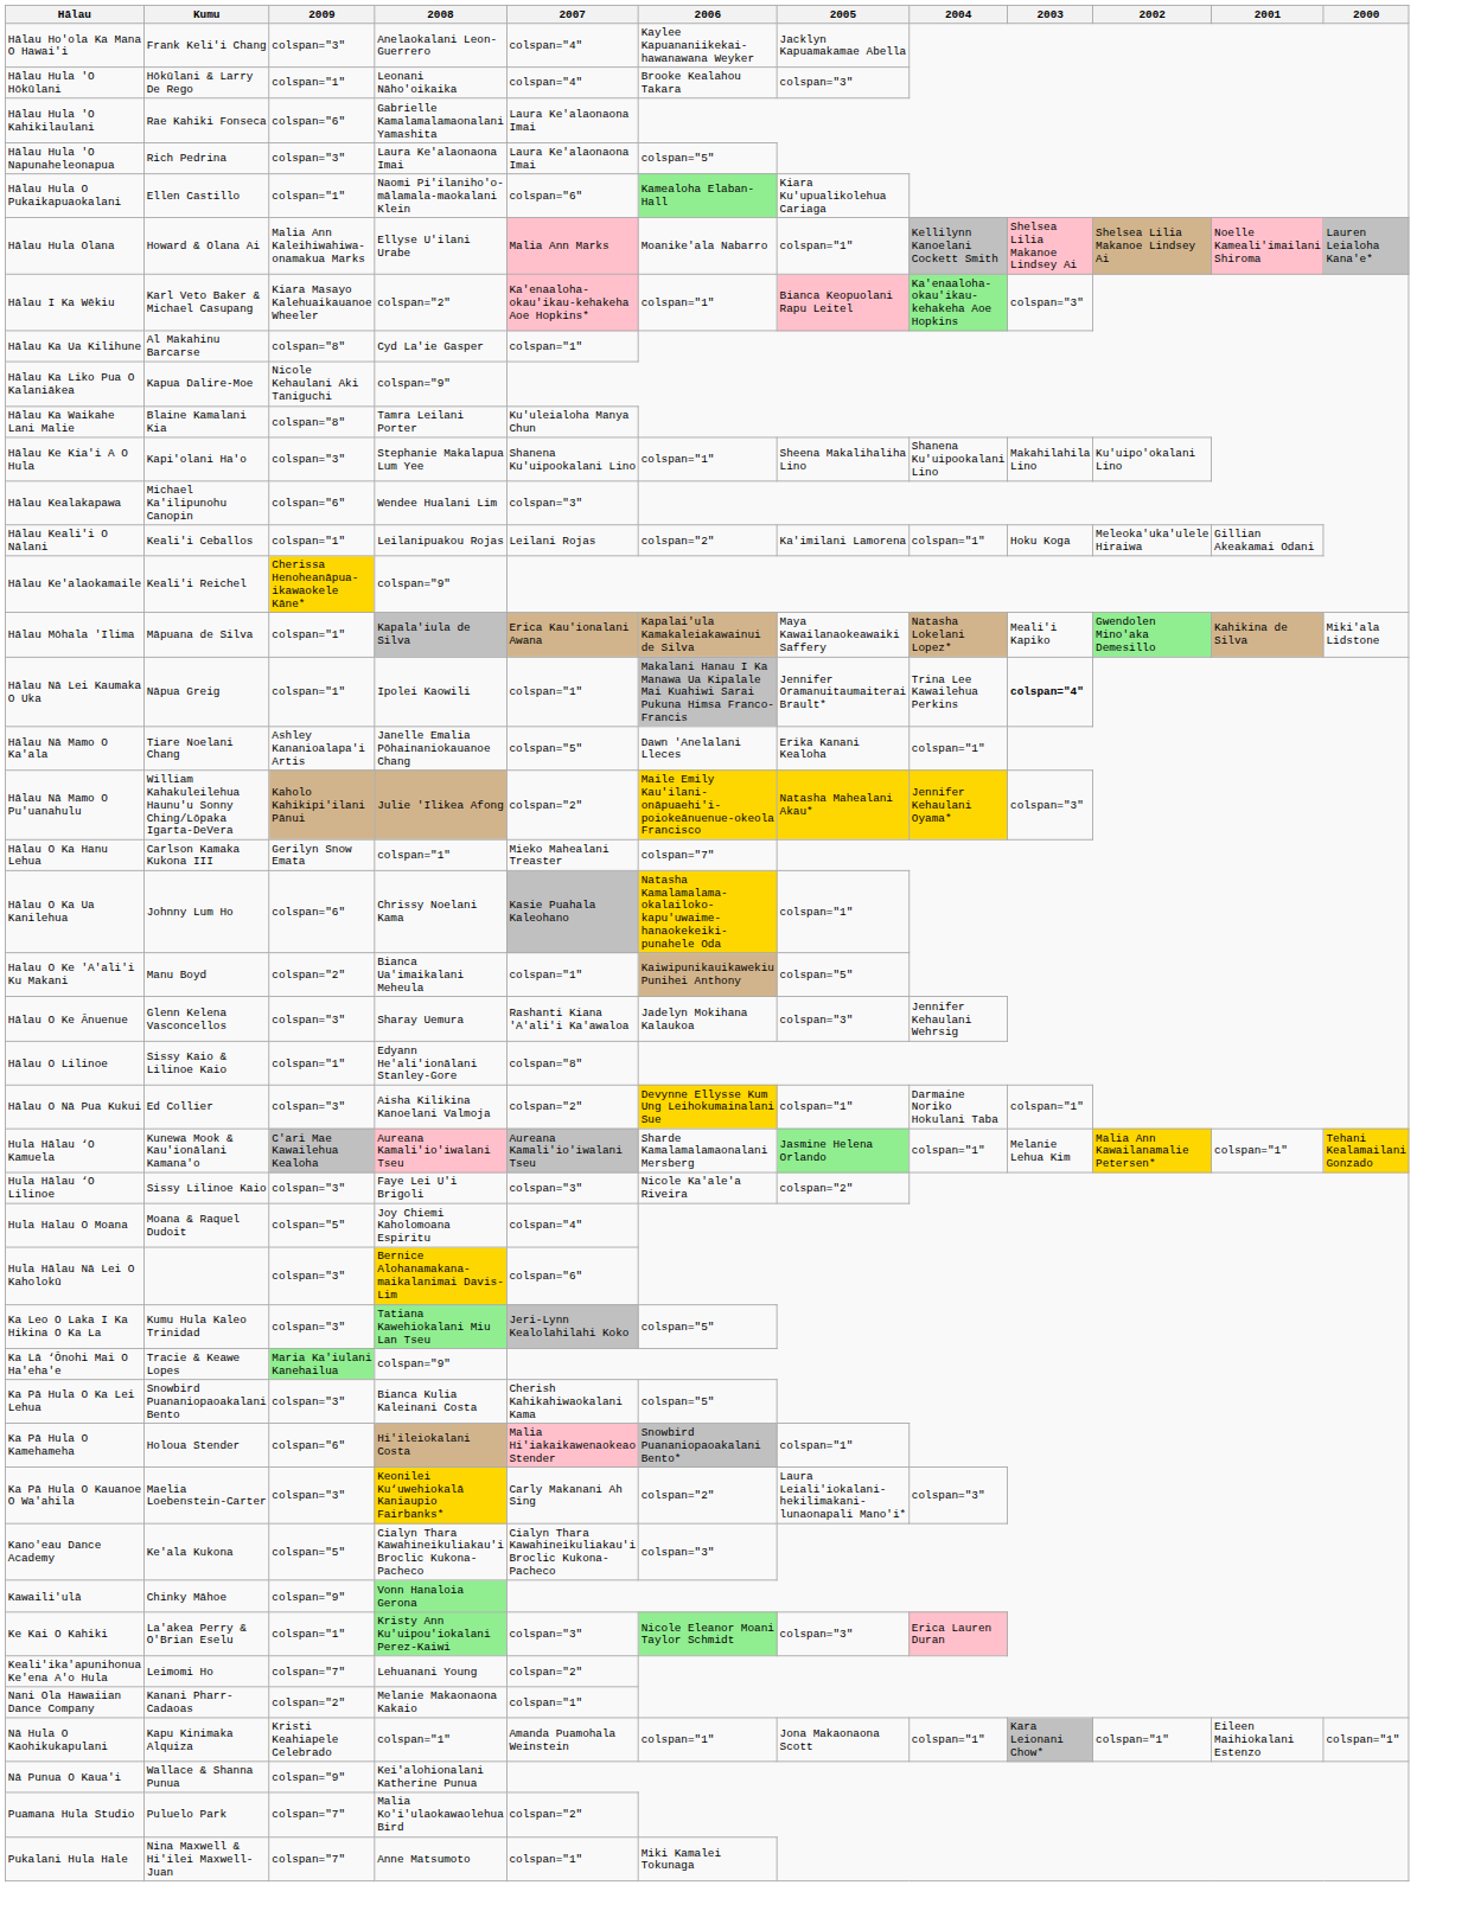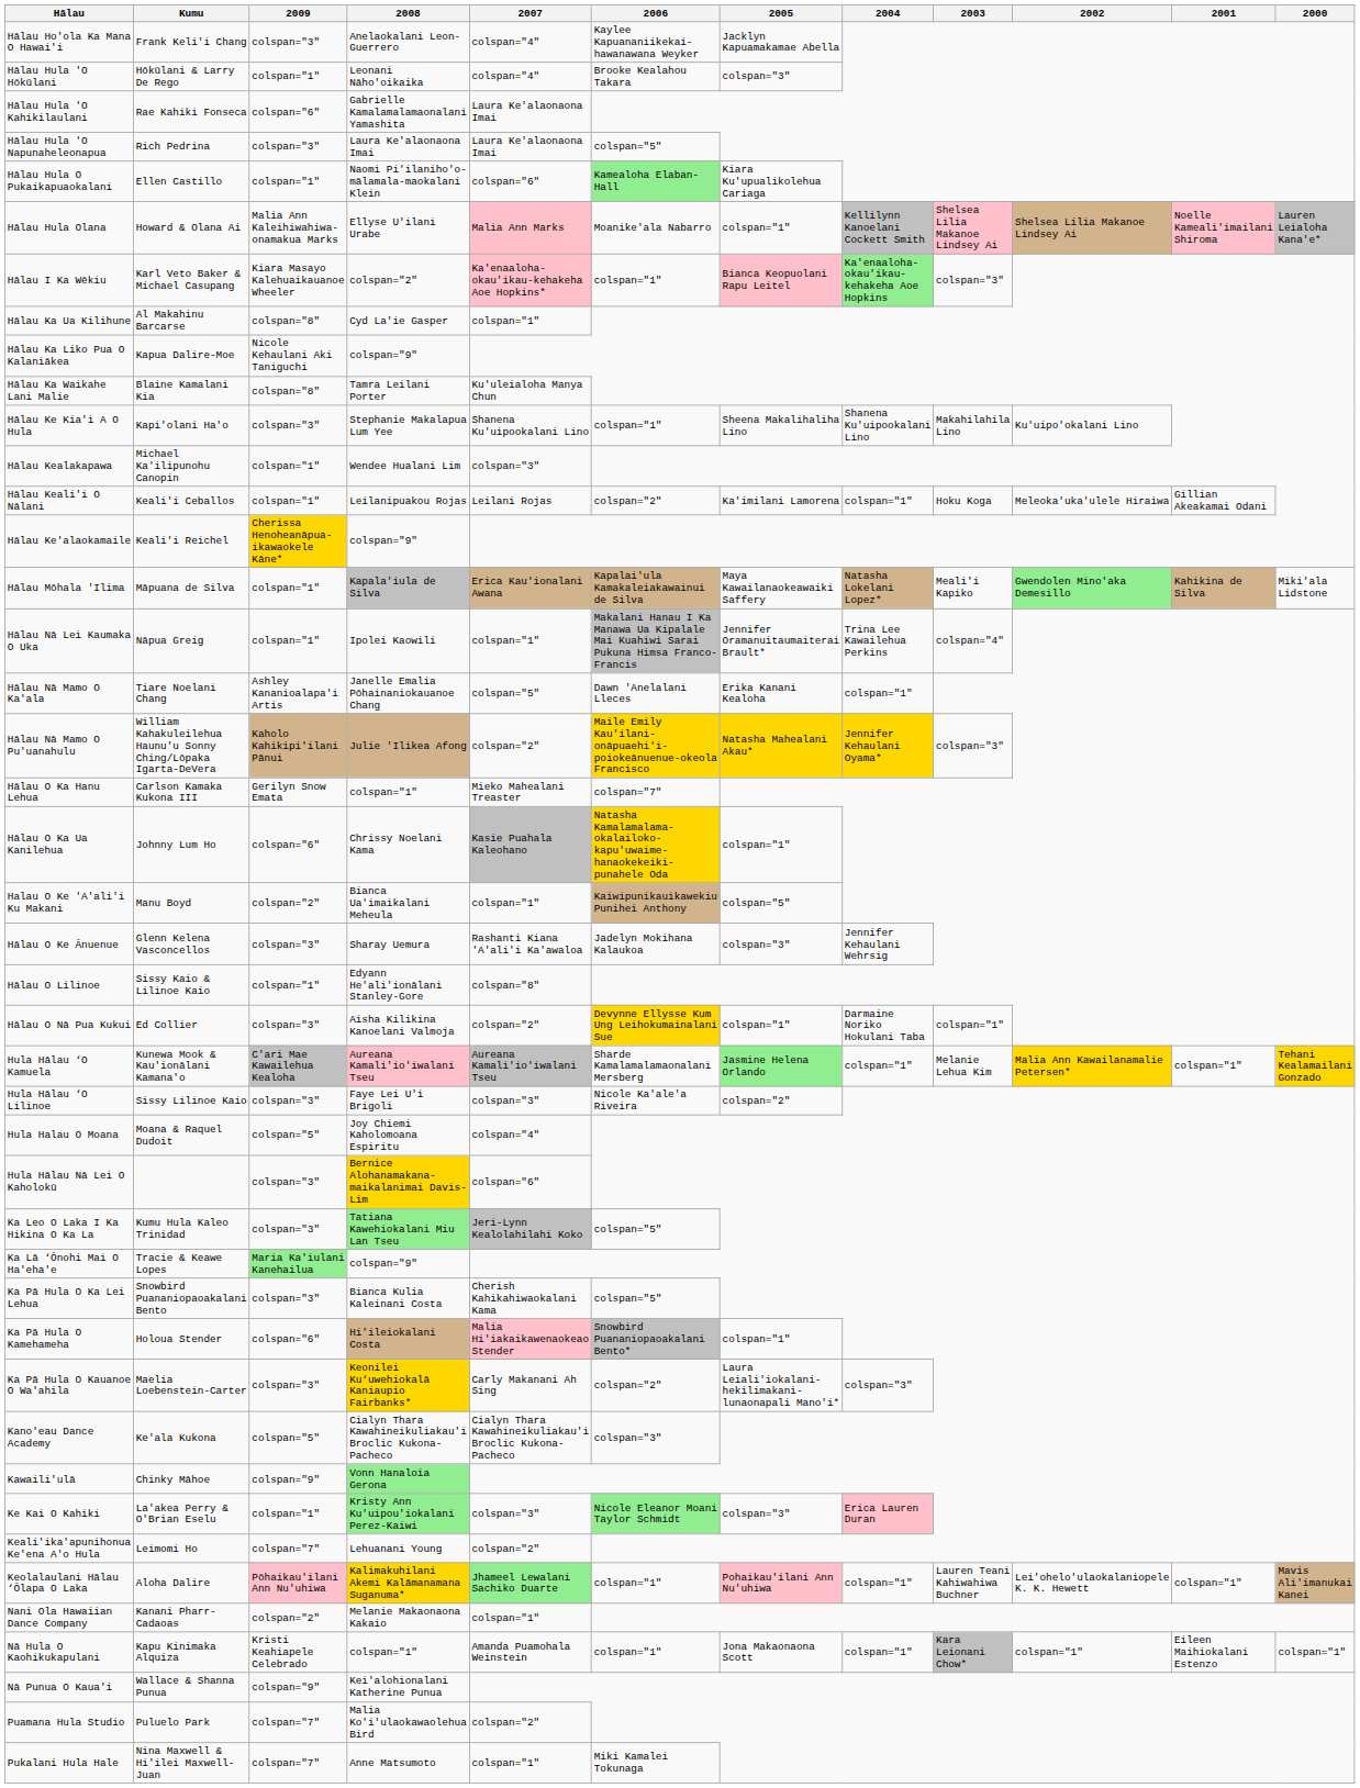Hālau Kealakapawa | 2009: colspan="6" -> colspan="1"
Hālau Nā Lei Kaumaka O Uka | 2003: bold -> normal
+ row: Keolalaulani Hālau ‘Ōlapa O Laka | Aloha Dalire | Pōhaikau'ilani Ann Nu'uhiwa | Kalimakuhilani Akemi Kalāmanamana Suganuma* | Jhameel Lewalani Sachiko Duarte | colspan="1" | Pohaikau'ilani Ann Nu'uhiwa | colspan="1" | Lauren Teani Kahiwahiwa Buchner | Lei'ohelo'ulaokalaniopele K. K. Hewett | colspan="1" | Mavis Ali'imanukai Kanei
